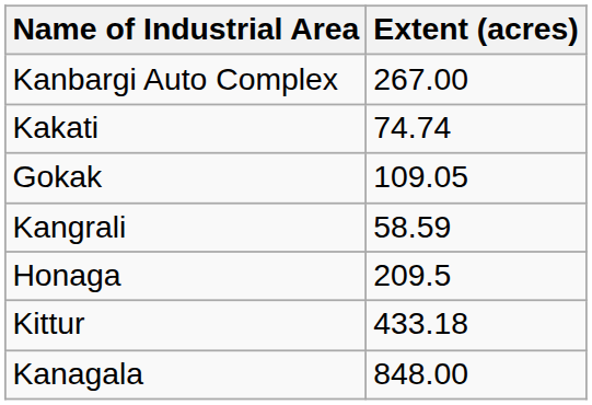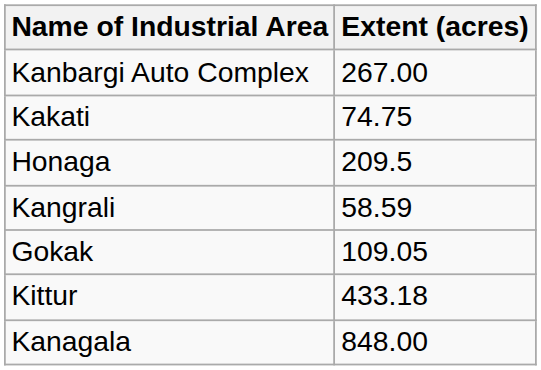Kakati | Extent (acres): 74.74 -> 74.75
rows swapped: Honaga <-> Gokak
